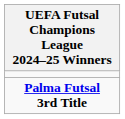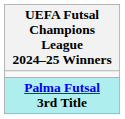row 3 | column 1: no background -> paleturquoise background
